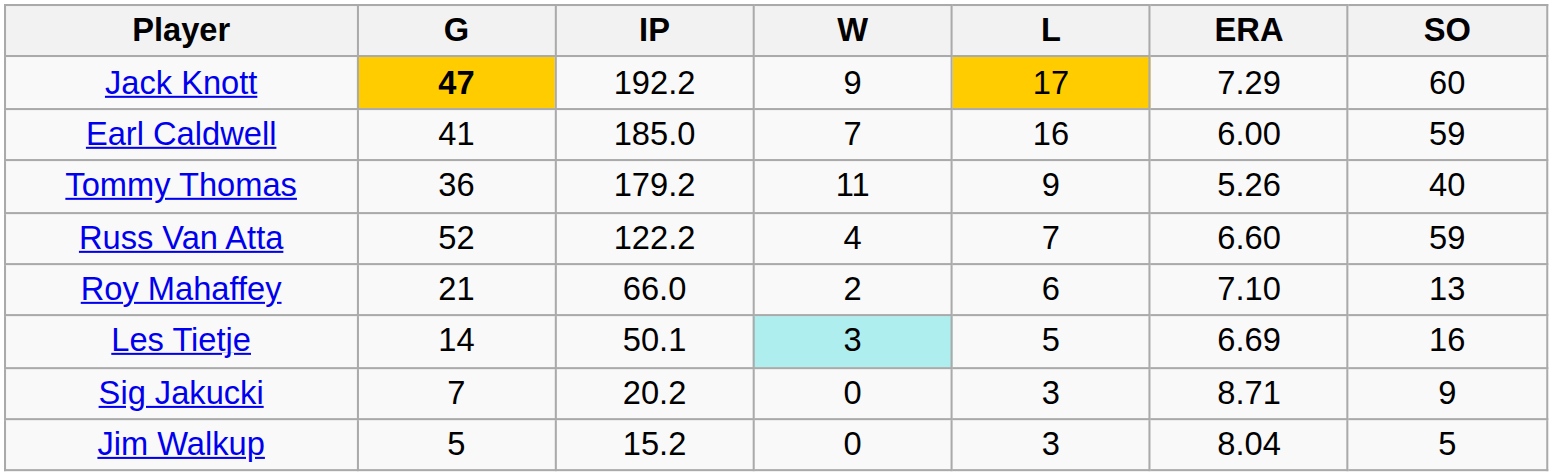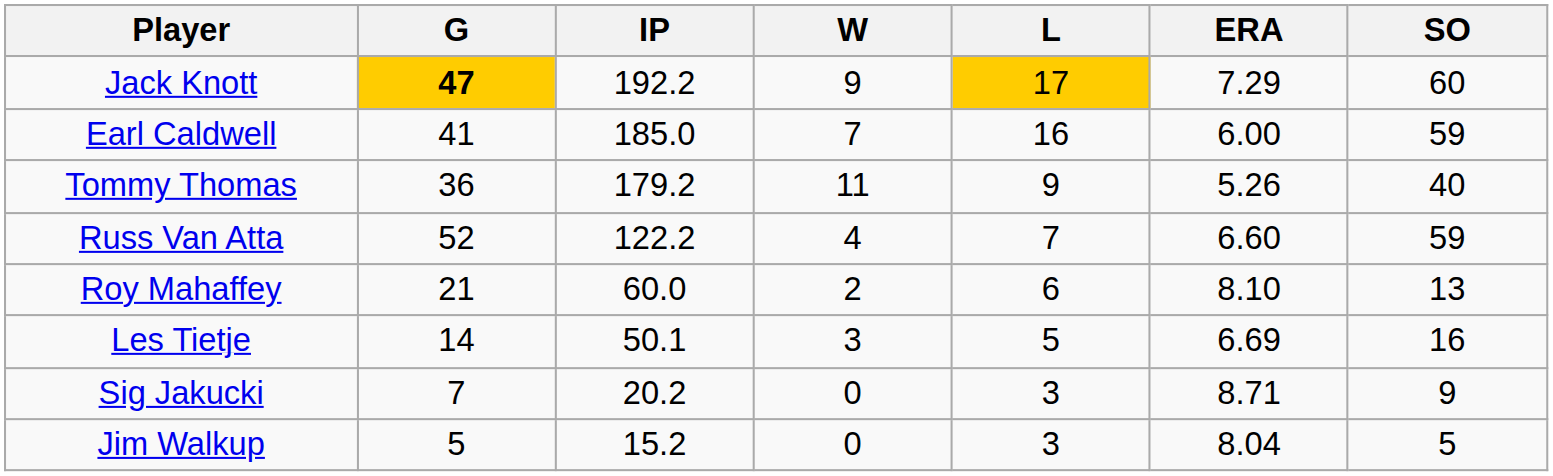Roy Mahaffey | IP: 66.0 -> 60.0
Roy Mahaffey | ERA: 7.10 -> 8.10
Les Tietje | W: paleturquoise background -> no background
